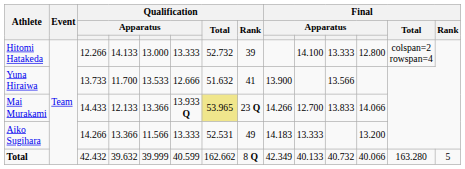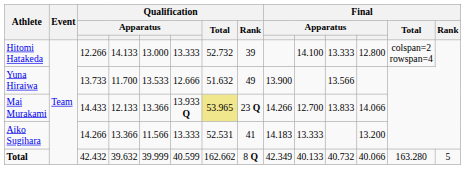Yuna Hiraiwa | Qualification / Rank: 41 -> 49
Aiko Sugihara | Qualification / Rank: 49 -> 41
